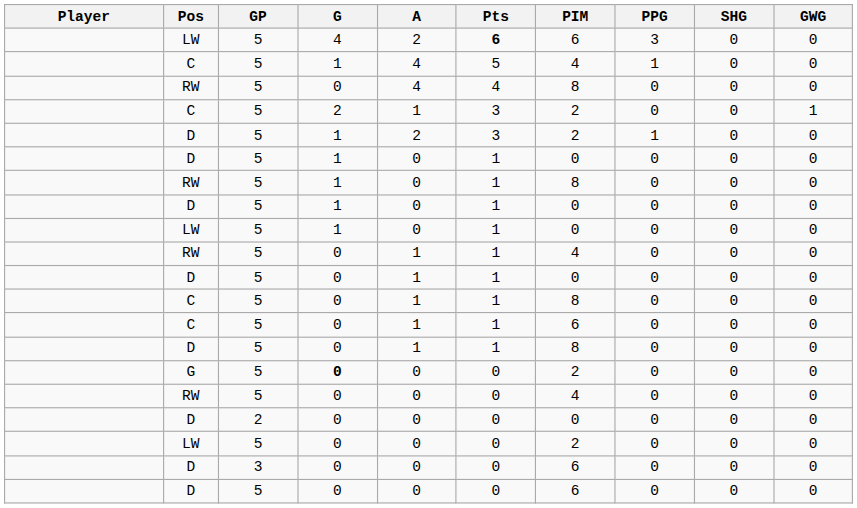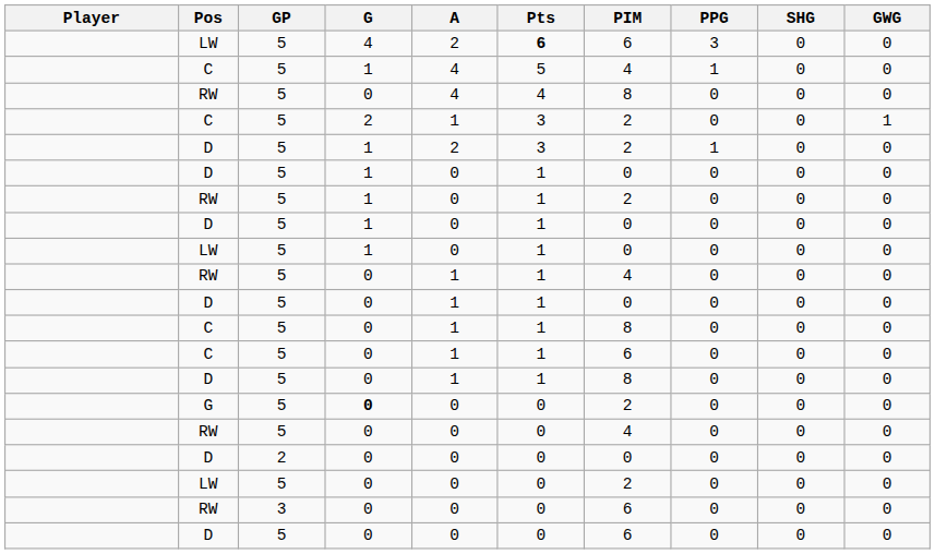row 8 | PIM: 8 -> 2
row 20 | Pos: D -> RW
